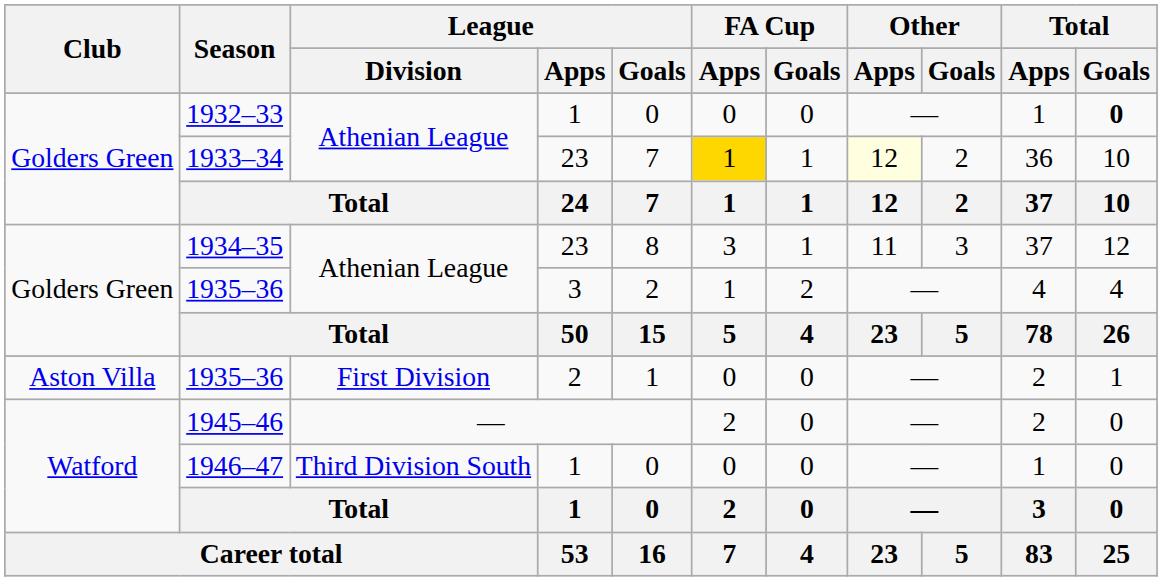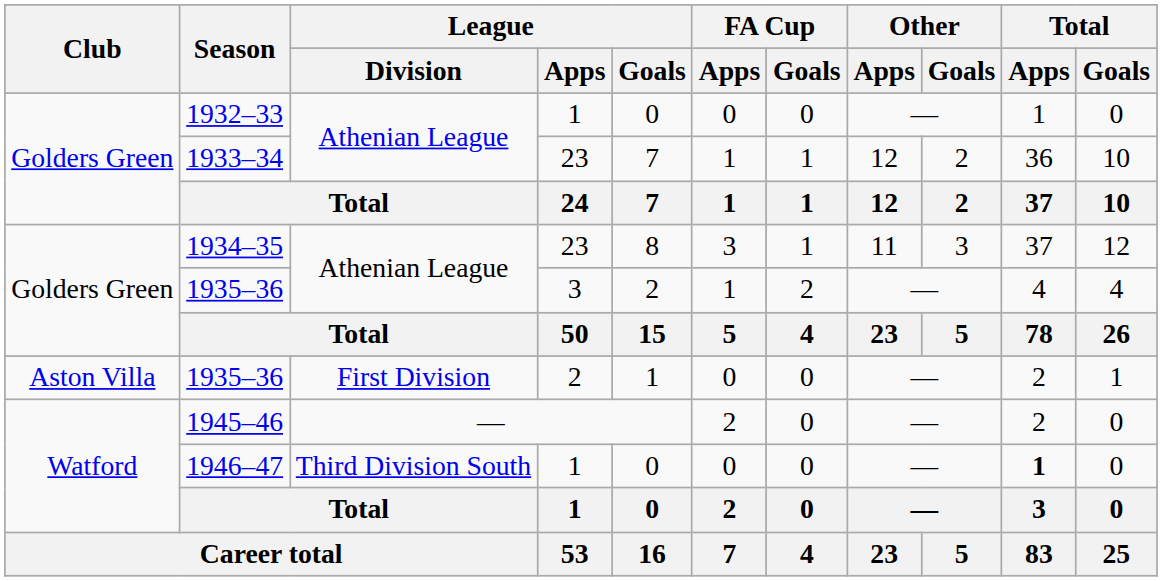1932–33 | Total / Goals: bold -> normal
1933–34 | FA Cup / Apps: gold background -> no background
1933–34 | Other / Apps: lightyellow background -> no background
1946–47 | Total / Apps: normal -> bold
